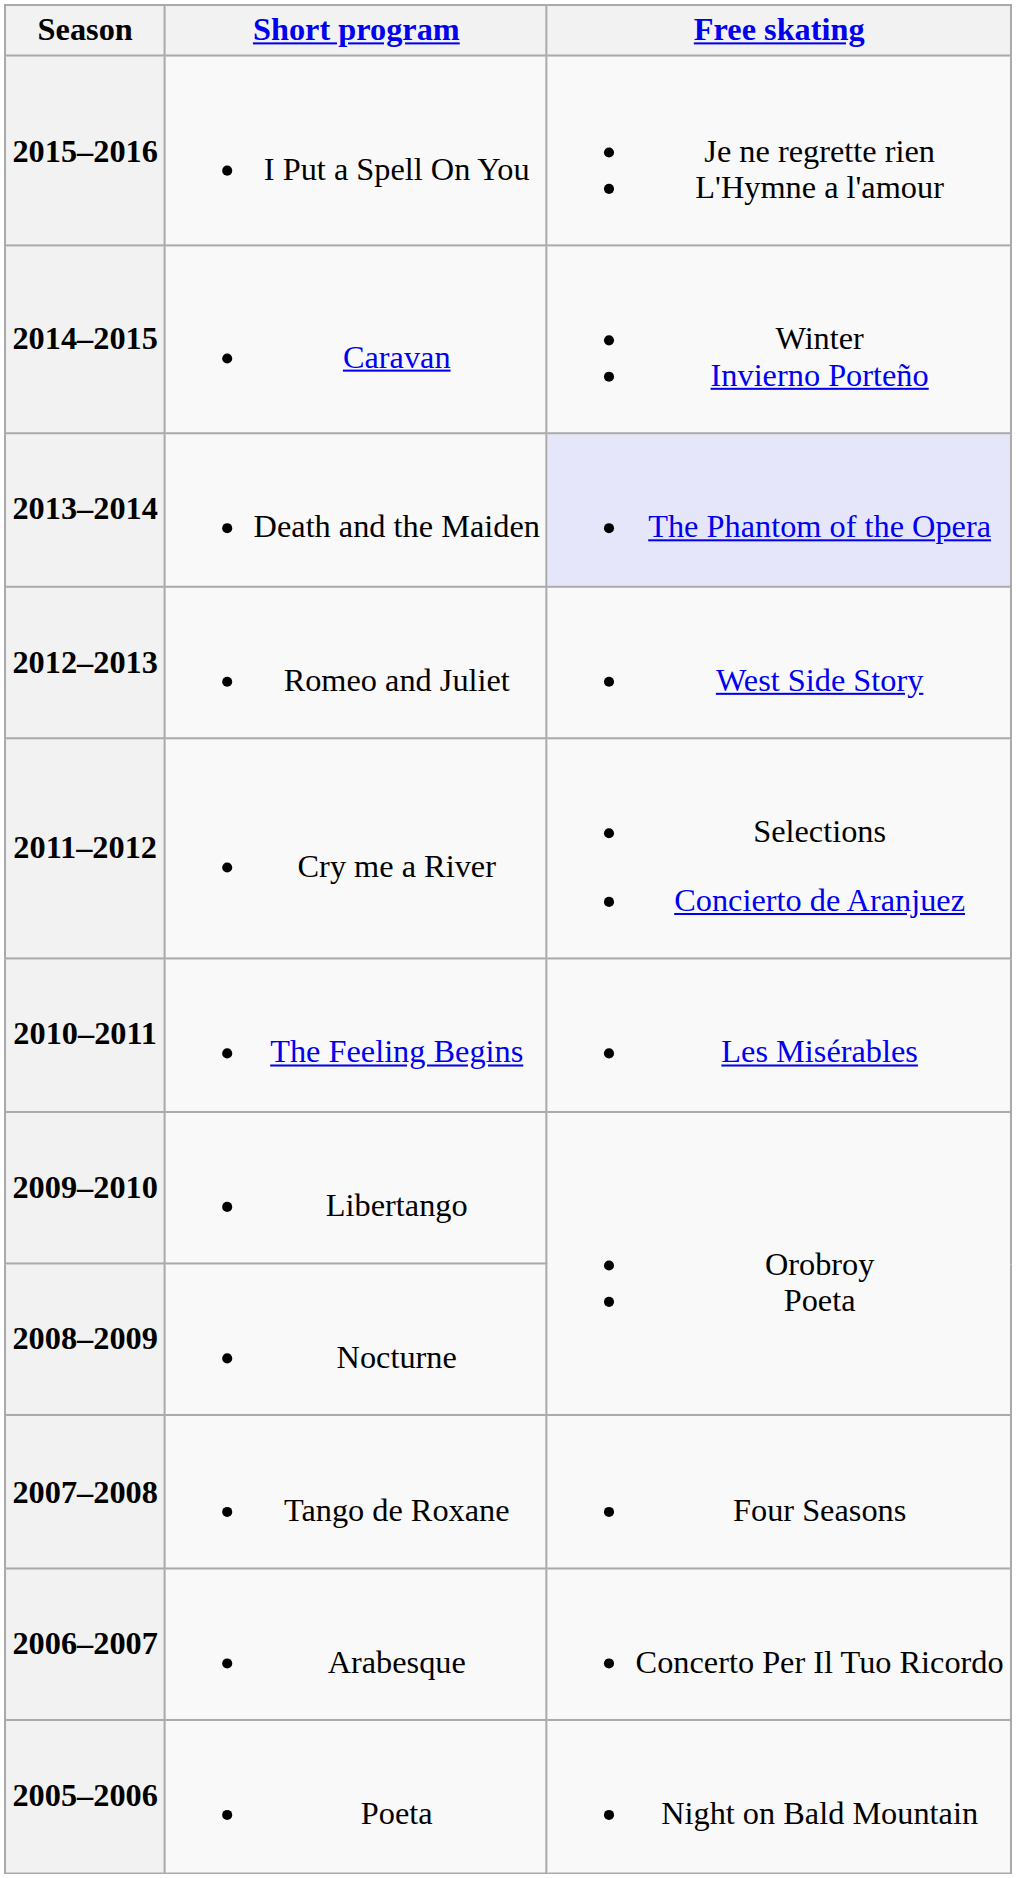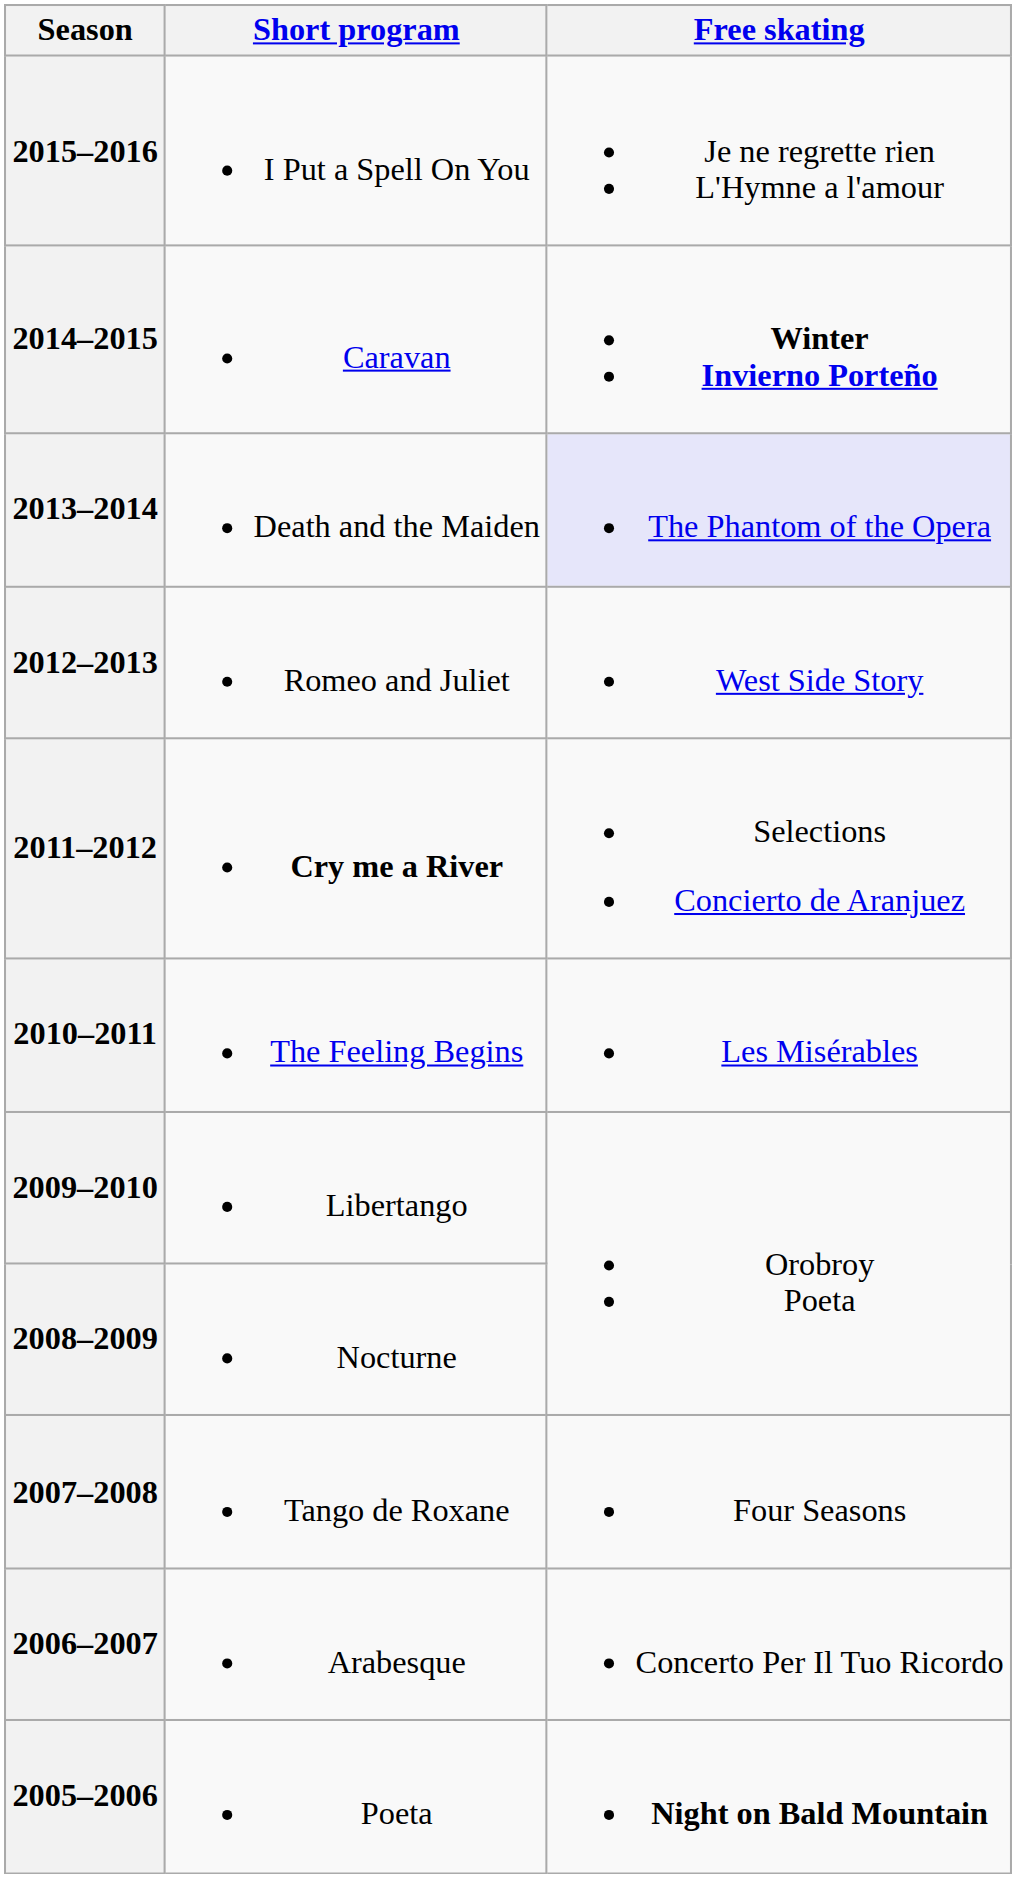2014–2015 | Free skating: normal -> bold
2011–2012 | Short program: normal -> bold
2005–2006 | Free skating: normal -> bold
